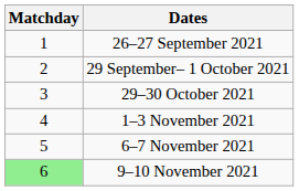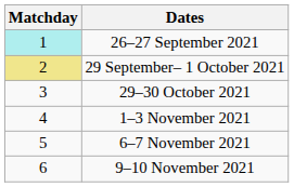26–27 September 2021 | Matchday: no background -> paleturquoise background
29 September– 1 October 2021 | Matchday: no background -> khaki background
9–10 November 2021 | Matchday: lightgreen background -> no background
